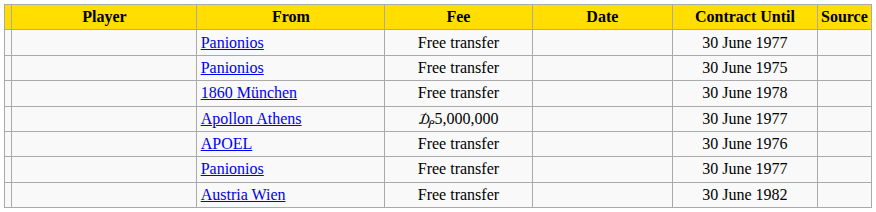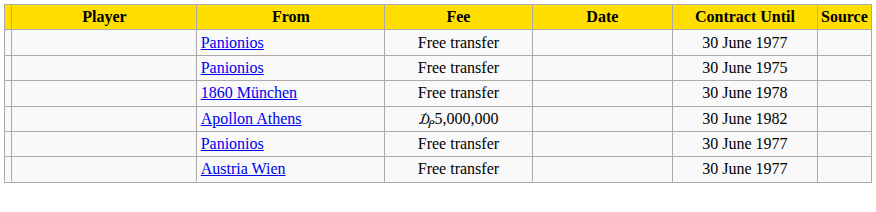Apollon Athens | Contract Until: 30 June 1977 -> 30 June 1982
- row: APOEL | Free transfer | 30 June 1976
Austria Wien | Contract Until: 30 June 1982 -> 30 June 1977
